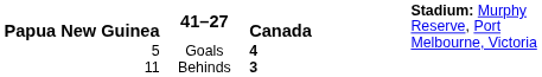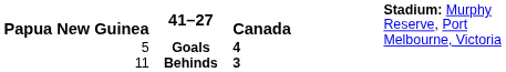5 11 | column 2: normal -> bold
